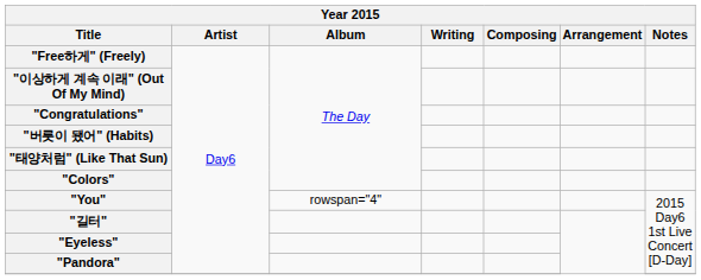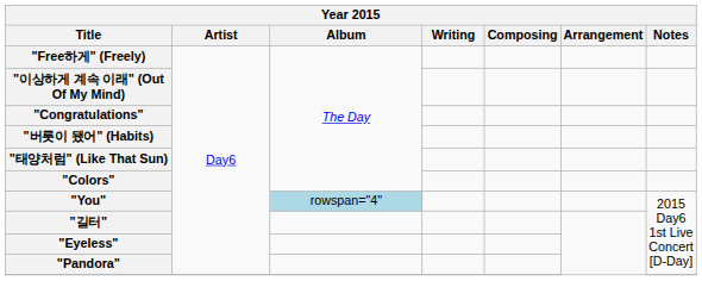"You" | Album: no background -> lightblue background
